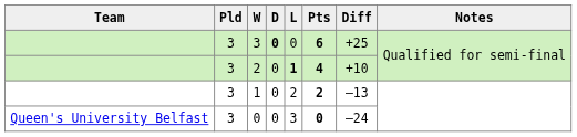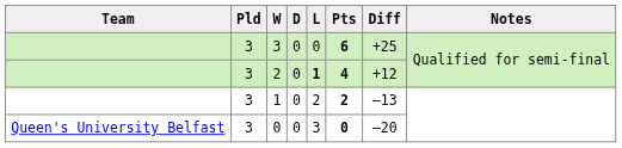row 2 | D: bold -> normal
row 3 | Diff: +10 -> +12
row 5 | Diff: –24 -> –20
